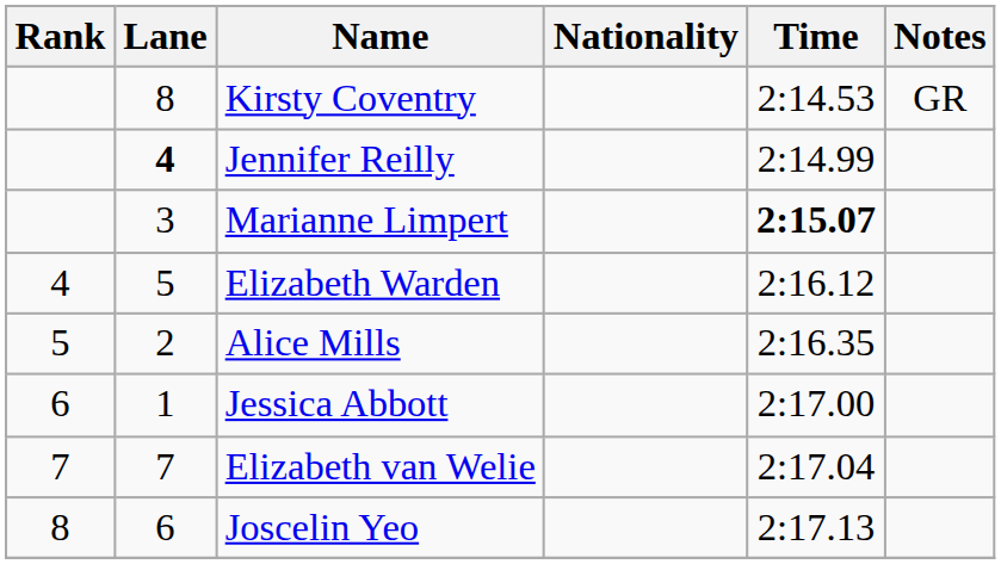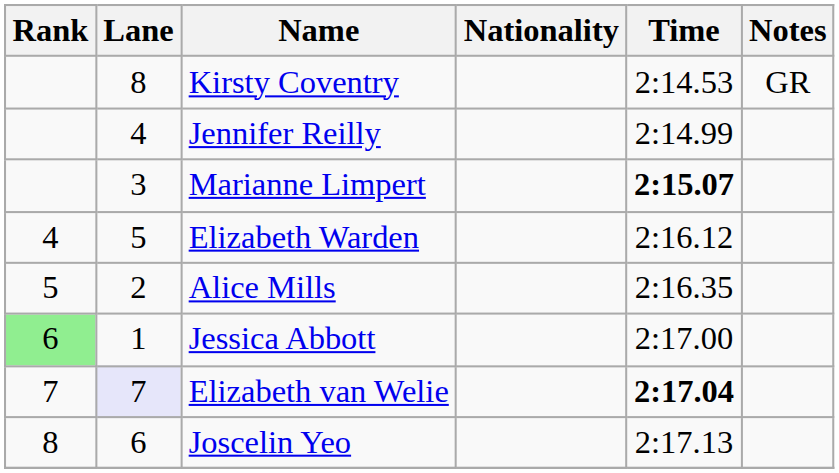Jennifer Reilly | Lane: bold -> normal
Jessica Abbott | Rank: no background -> lightgreen background
Elizabeth van Welie | Lane: no background -> lavender background
Elizabeth van Welie | Time: normal -> bold
